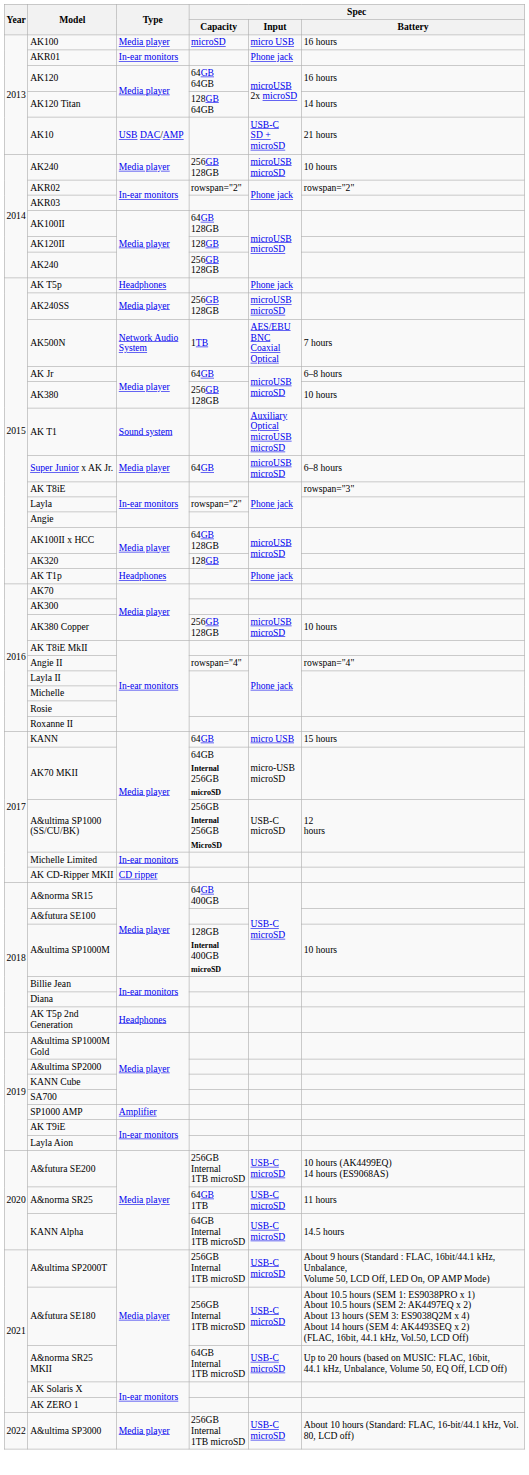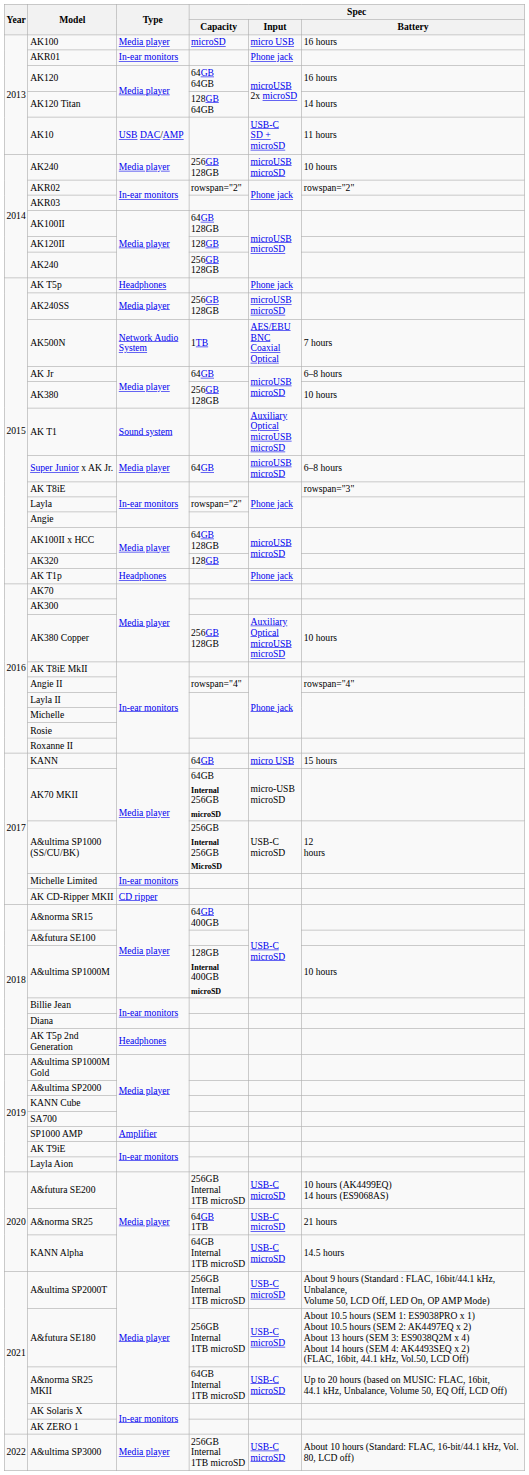AK10 | Spec / Battery: 21 hours -> 11 hours
AK380 Copper | Spec / Input: microUSB microSD -> Auxiliary Optical microUSB microSD
A&norma SR25 | Spec / Battery: 11 hours -> 21 hours
